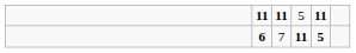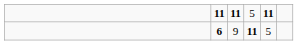row 2 | column 3: 7 -> 9
row 2 | column 5: bold -> normal
